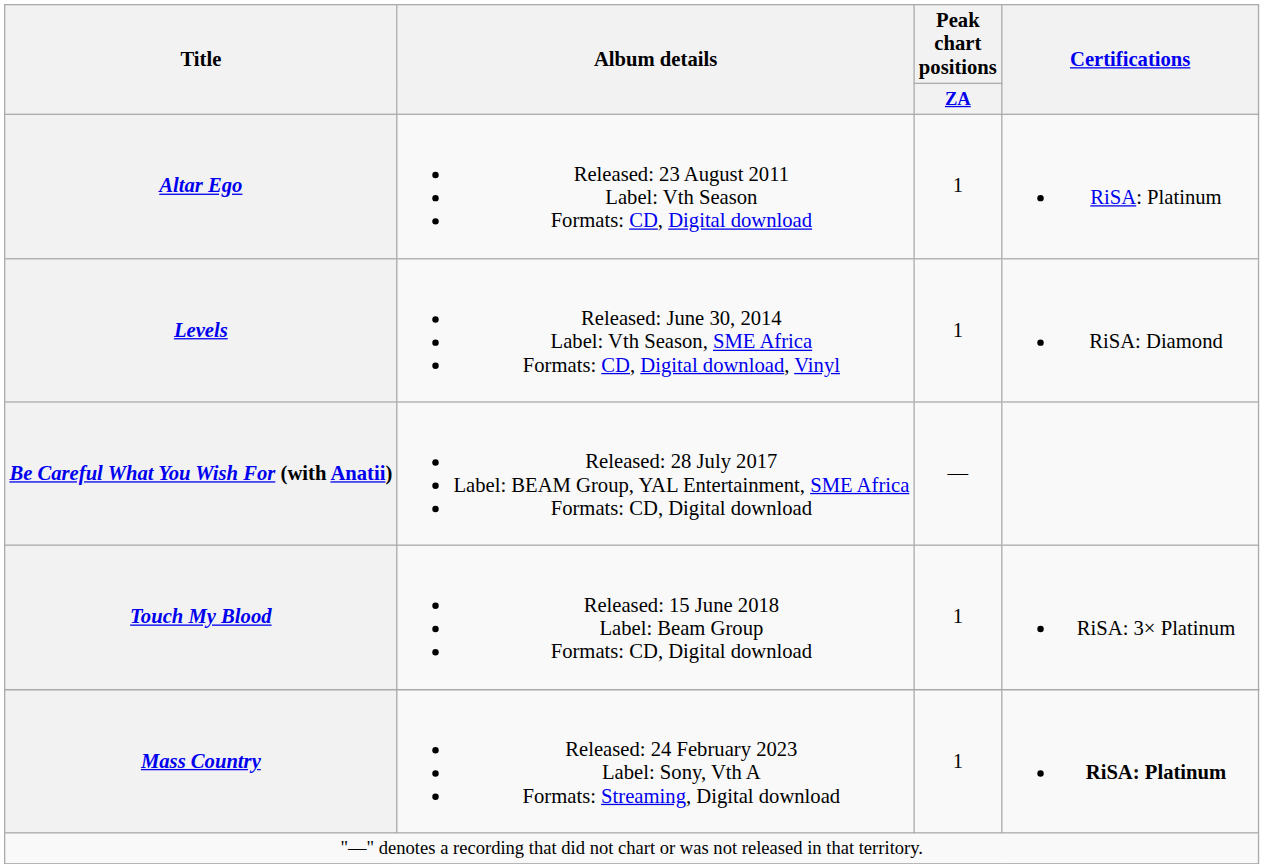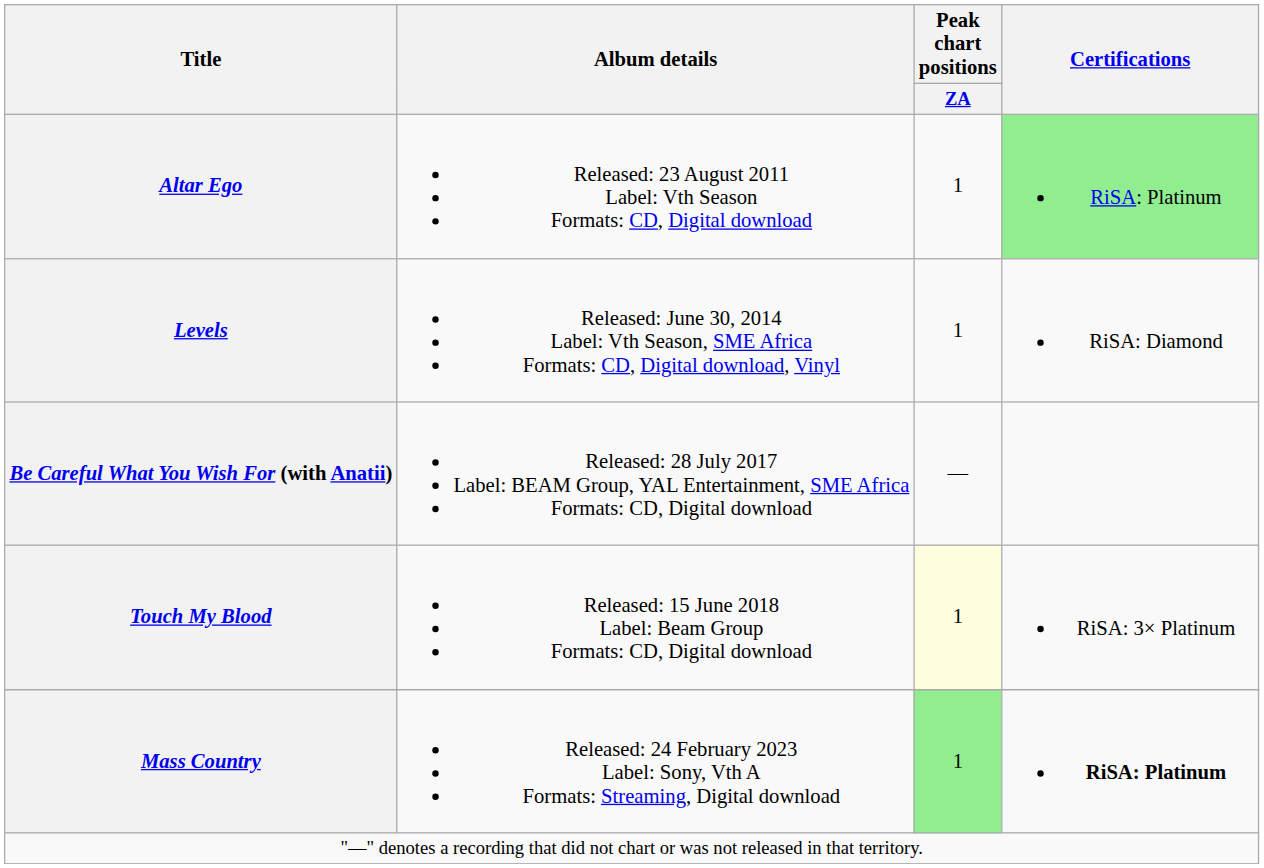Altar Ego | Certifications: no background -> lightgreen background
Touch My Blood | Peak chart positions / ZA: no background -> lightyellow background
Mass Country | Peak chart positions / ZA: no background -> lightgreen background
